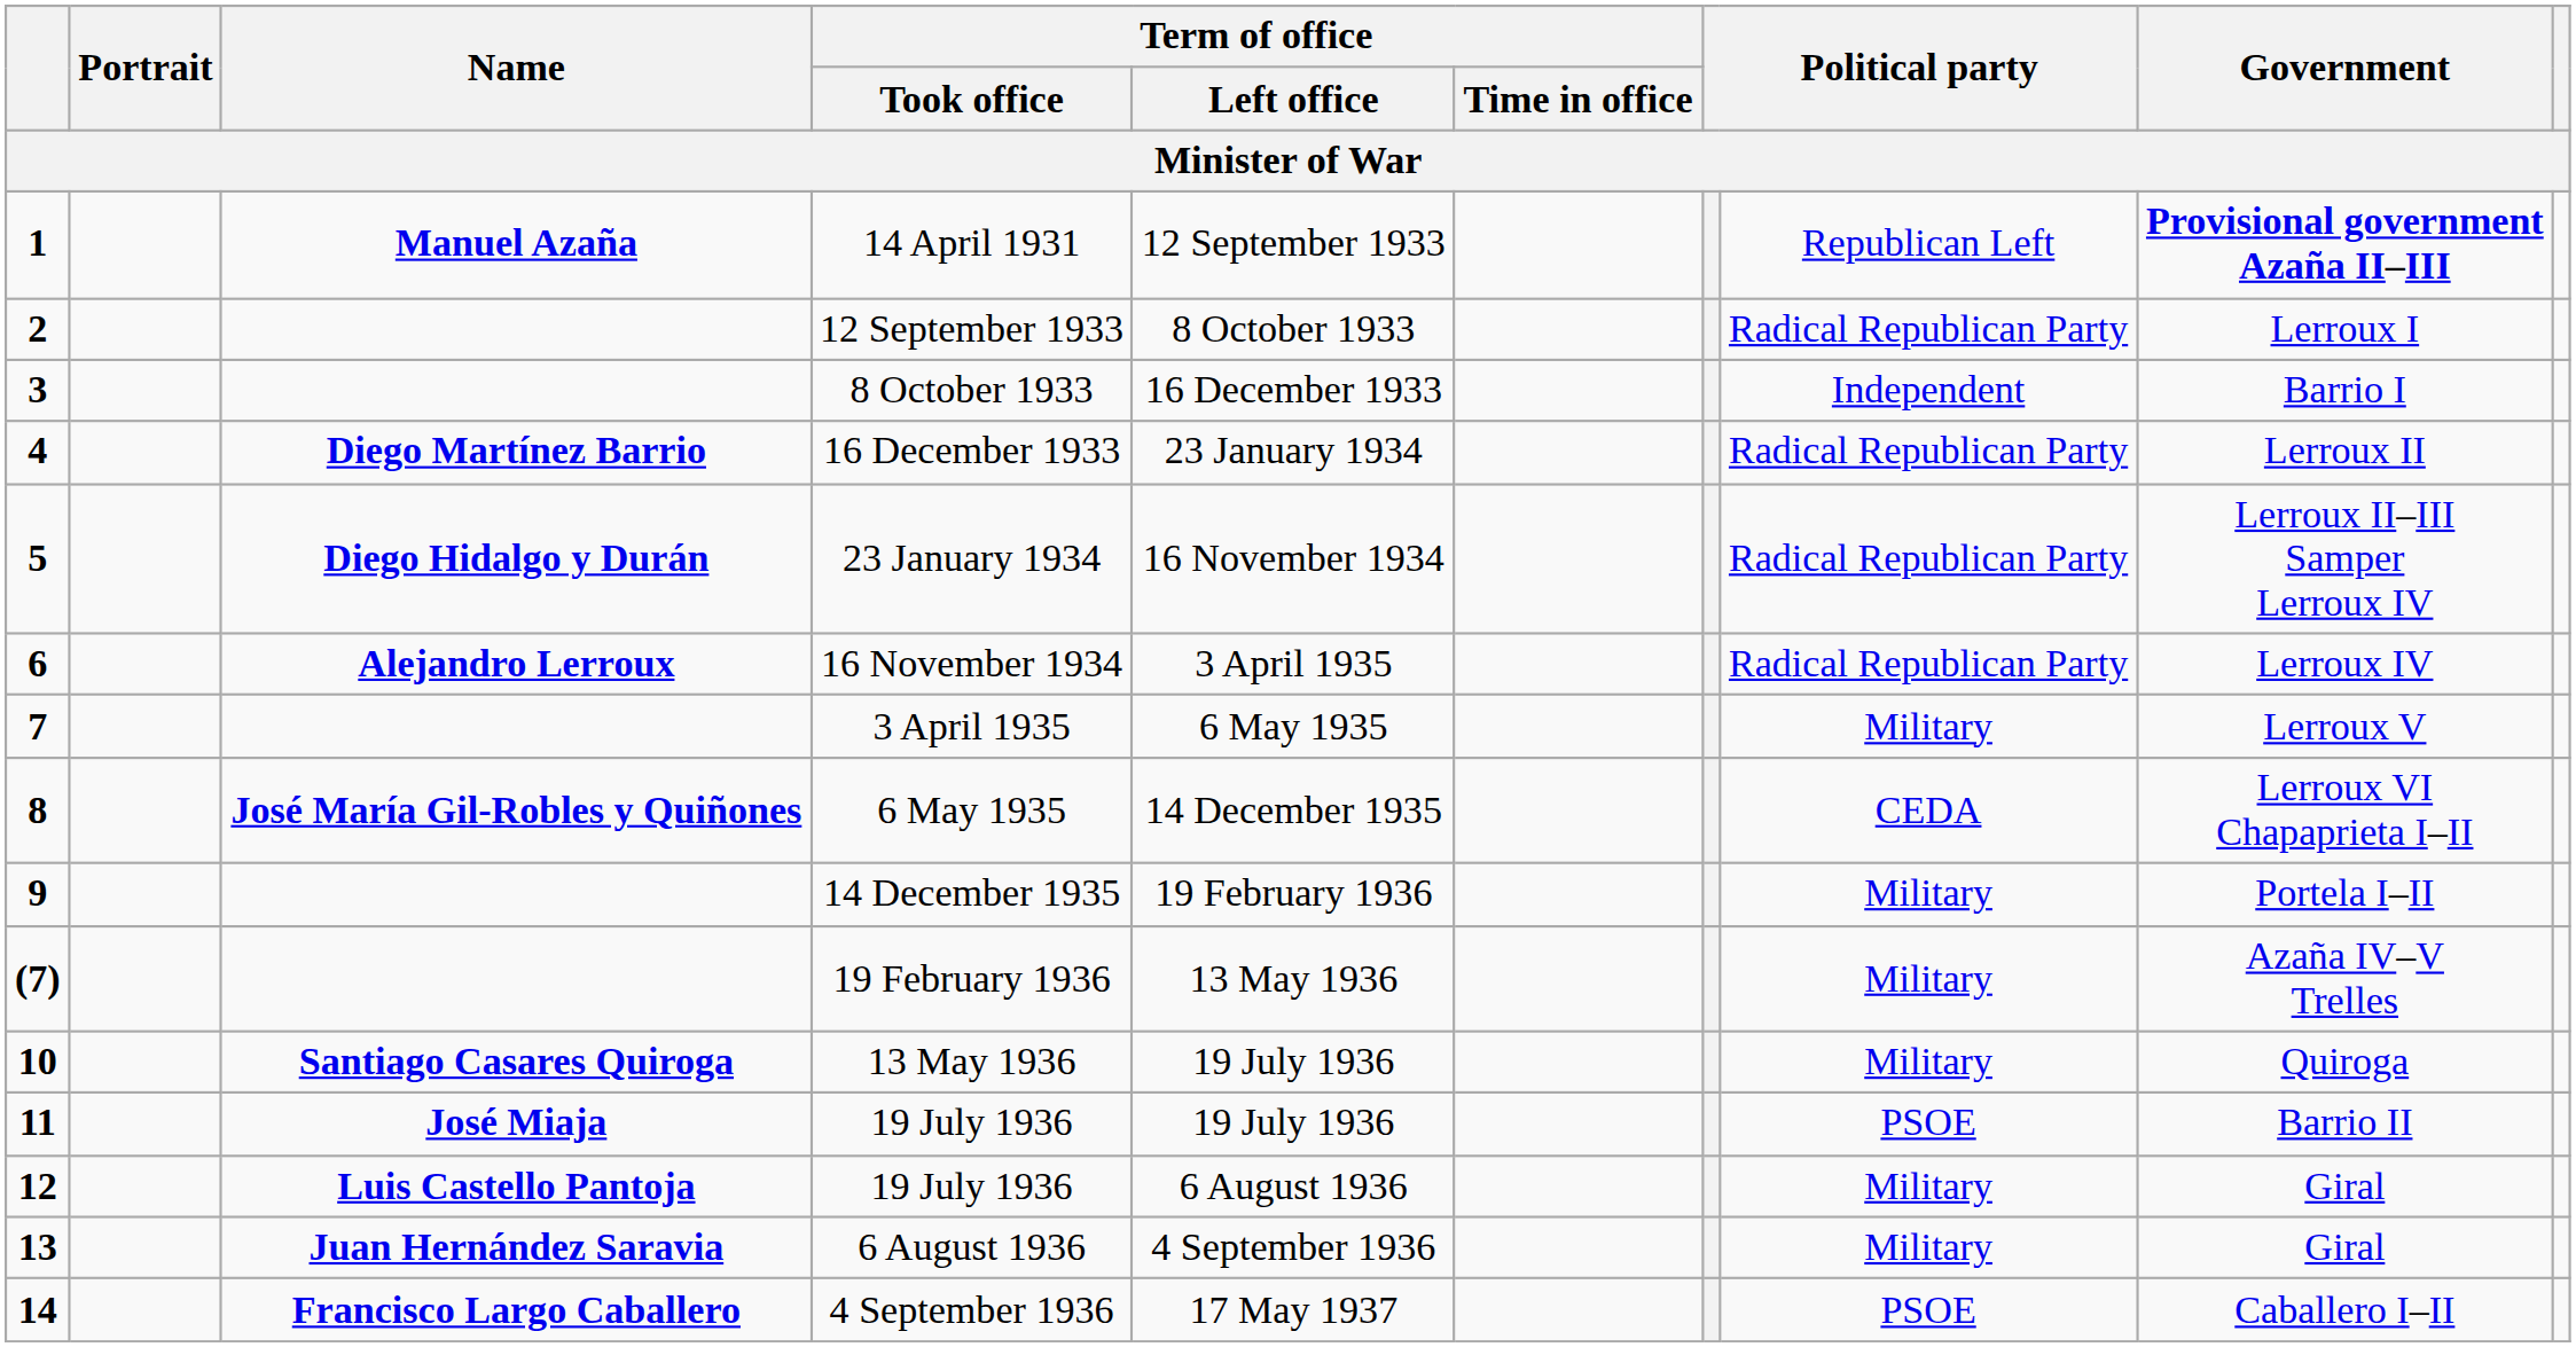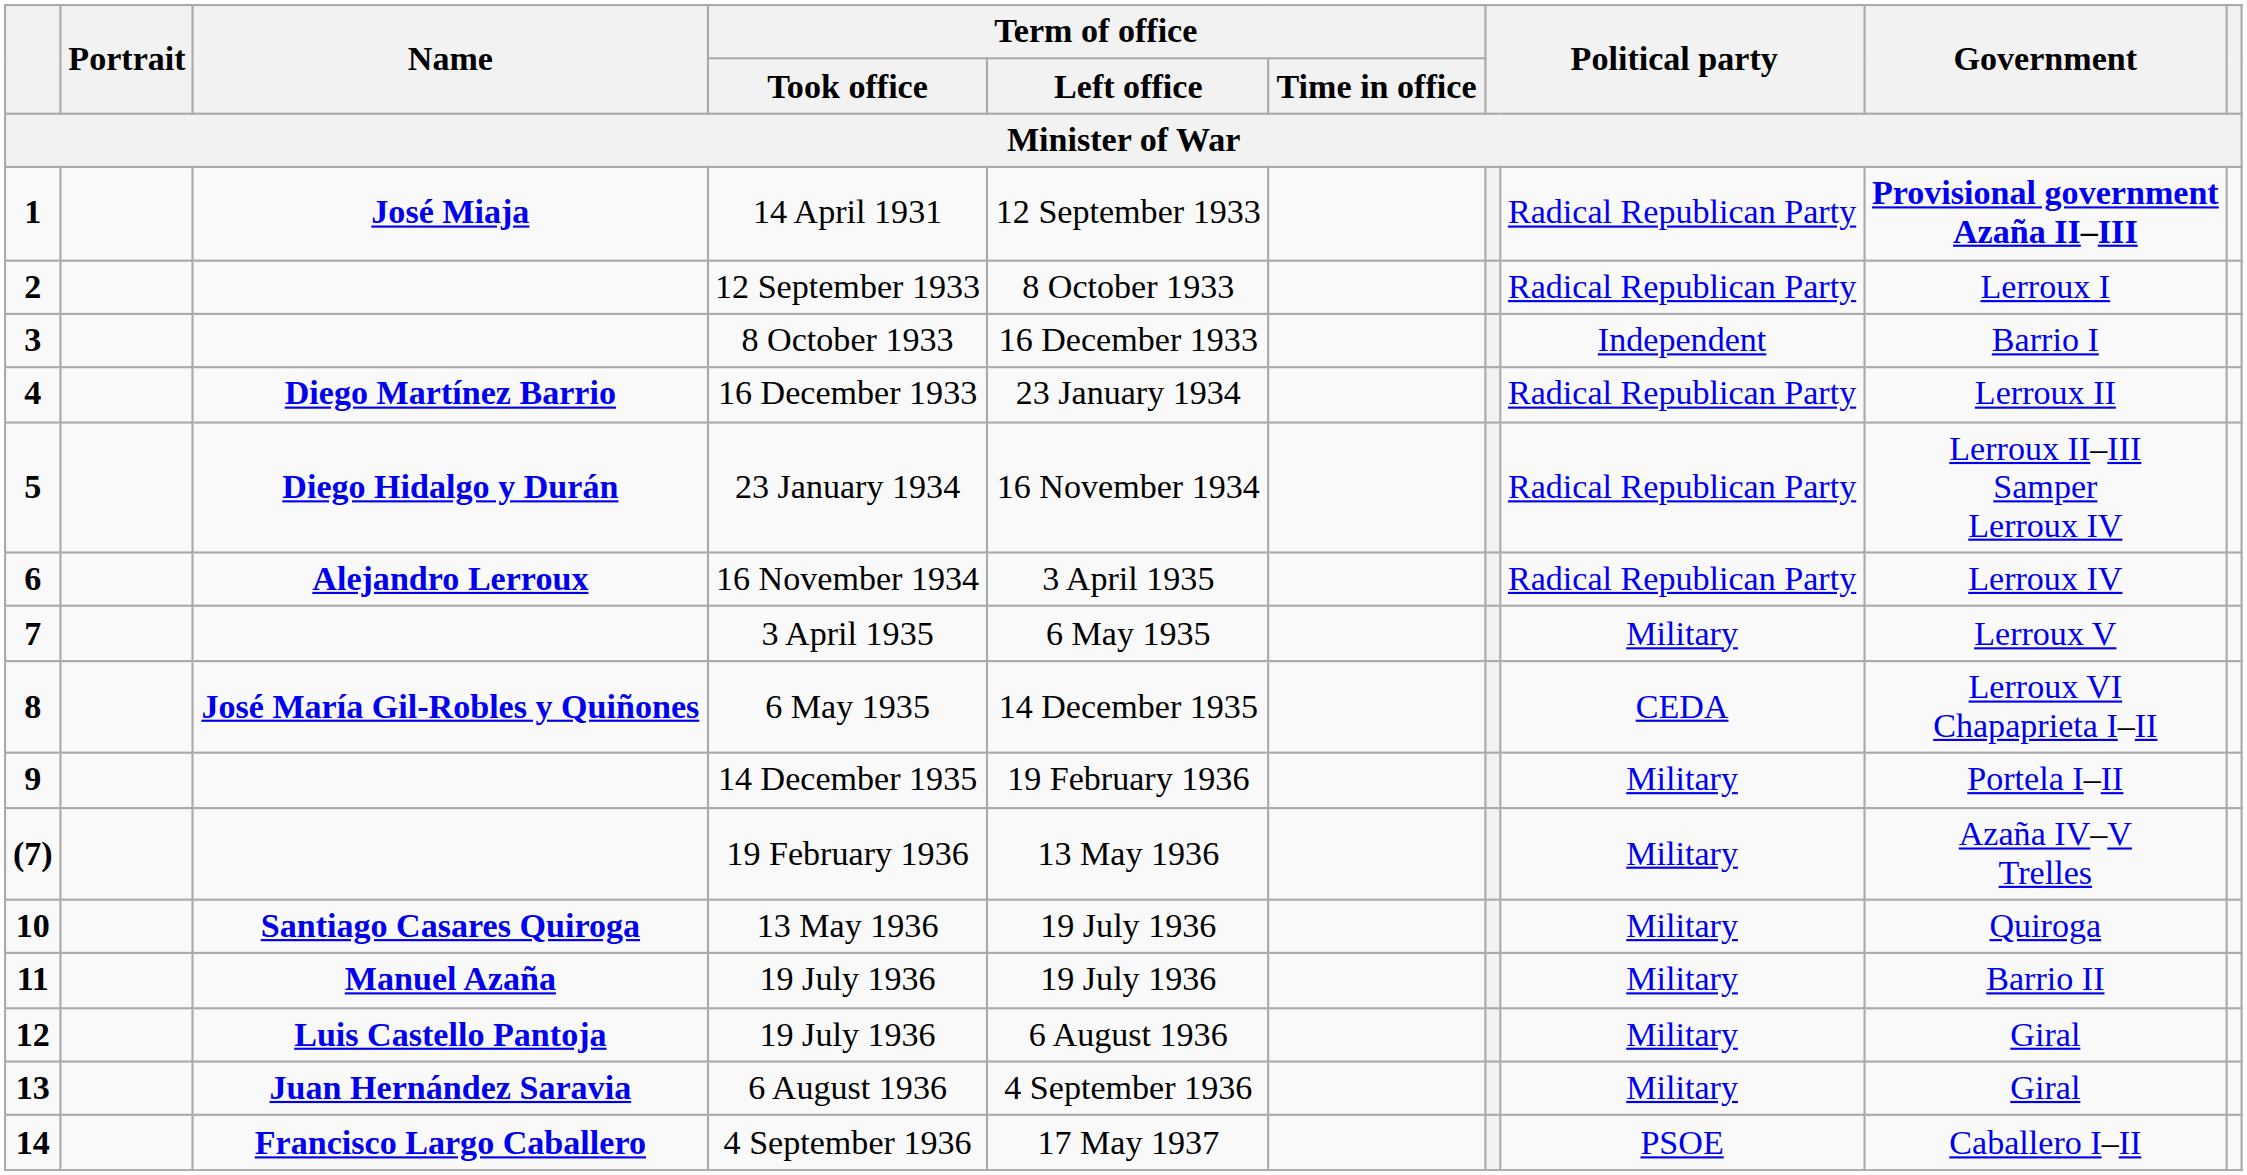14 April 1931 | Name: Manuel Azaña -> José Miaja
14 April 1931 | column 8: Republican Left -> Radical Republican Party
11 / 19 July 1936 | Name: José Miaja -> Manuel Azaña
11 / 19 July 1936 | column 8: PSOE -> Military
